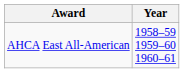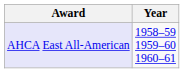row 2 | Award: no background -> lavender background
